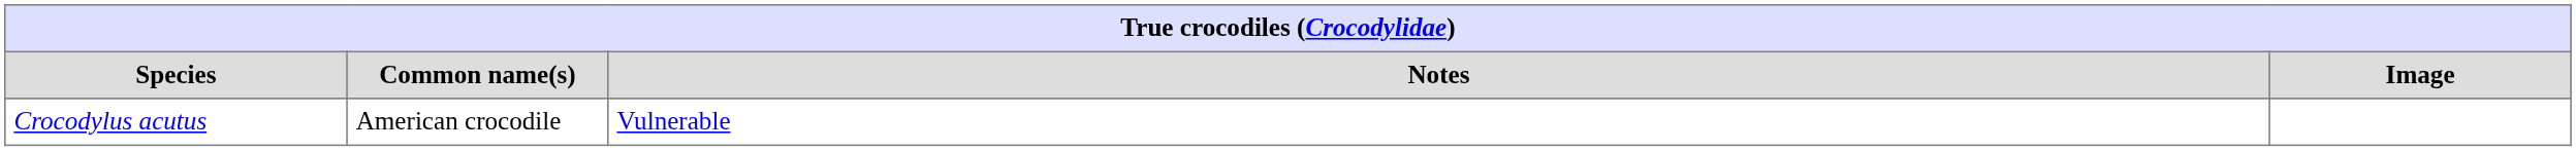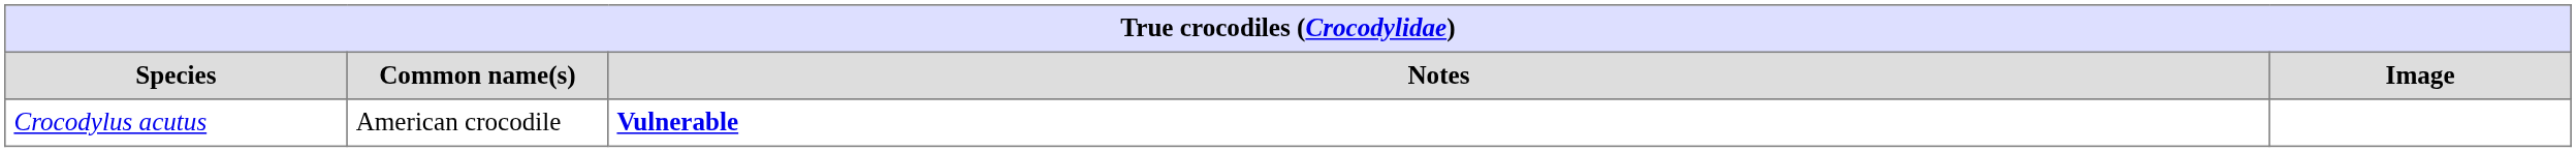Crocodylus acutus | Notes: normal -> bold
